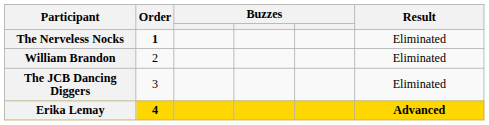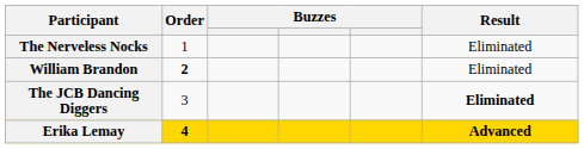The Nerveless Nocks | Order: bold -> normal
William Brandon | Order: normal -> bold
The JCB Dancing Diggers | Result: normal -> bold
